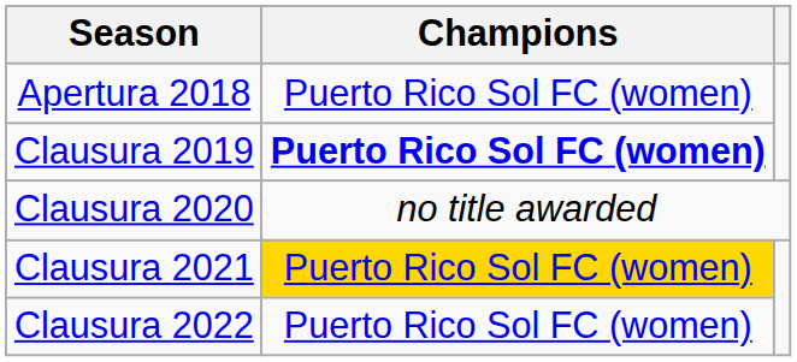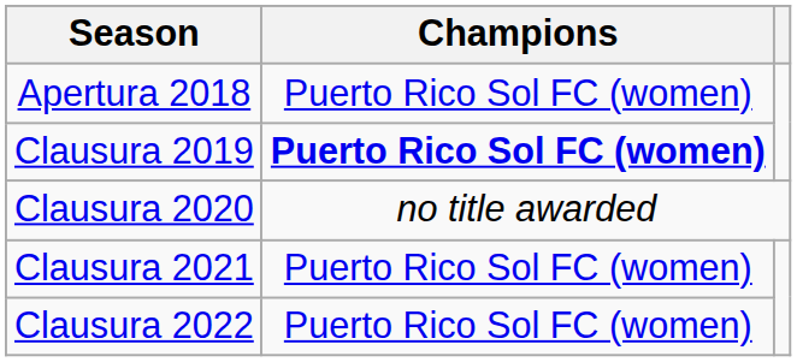Clausura 2021 | Champions: gold background -> no background
